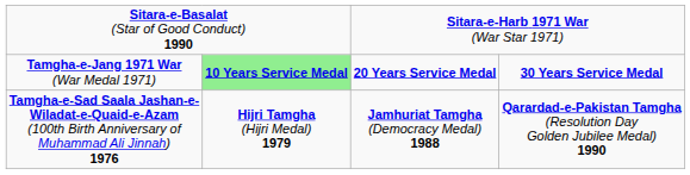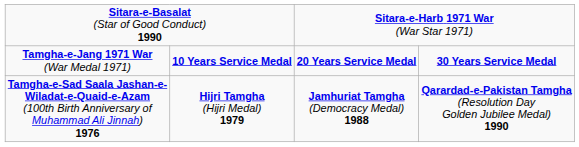Tamgha-e-Jang 1971 War (War Medal 1971) | column 2: lightgreen background -> no background
